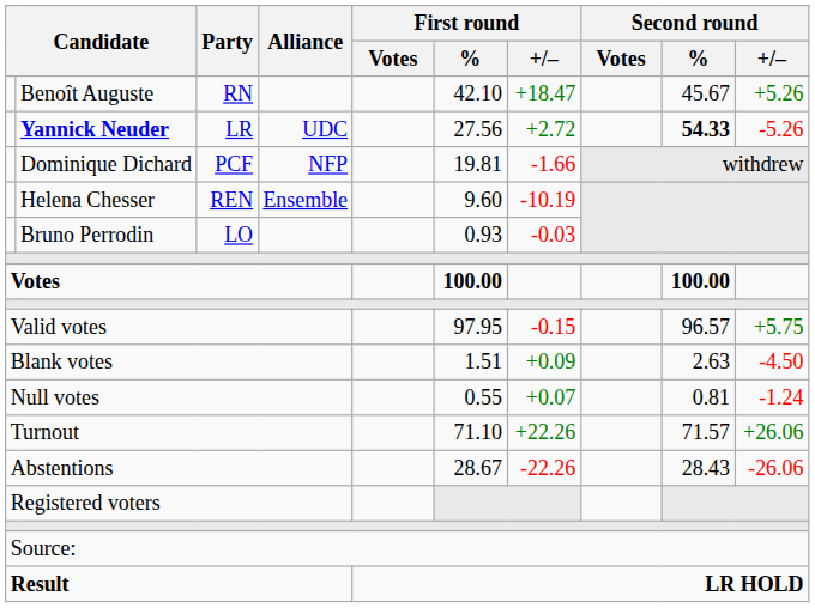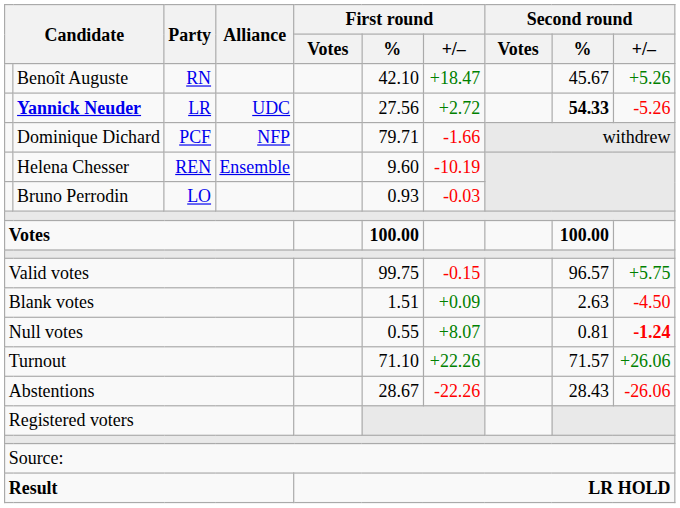Dominique Dichard | First round / %: 19.81 -> 79.71
Valid votes | First round / %: 97.95 -> 99.75
Null votes | First round / +/–: +0.07 -> +8.07
Null votes | Second round / +/–: normal -> bold
